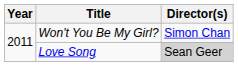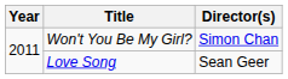Love Song | Director(s): lightgrey background -> no background
